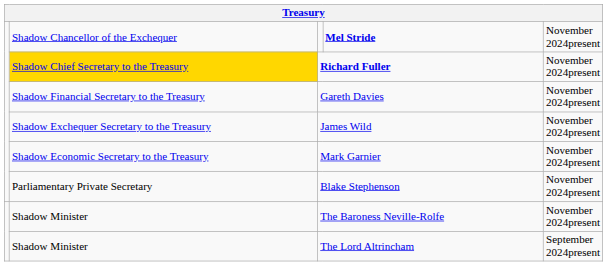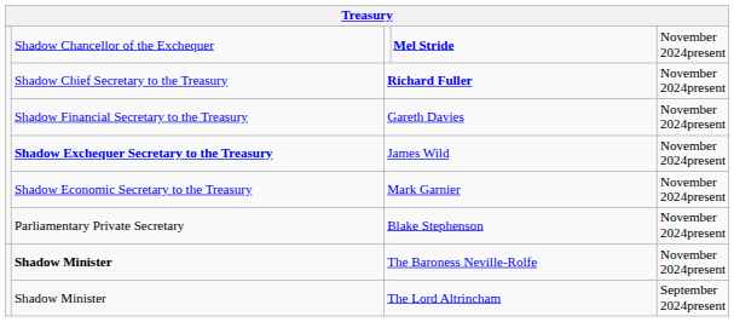Richard Fuller | column 2: gold background -> no background
James Wild | column 2: normal -> bold
The Baroness Neville-Rolfe | column 2: normal -> bold
